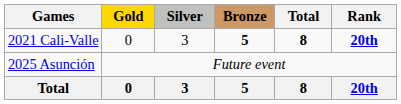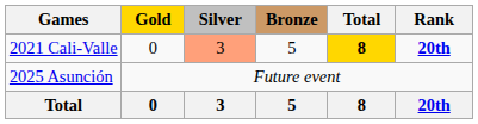2021 Cali-Valle | Silver: no background -> lightsalmon background
2021 Cali-Valle | Bronze: bold -> normal
2021 Cali-Valle | Total: no background -> gold background
